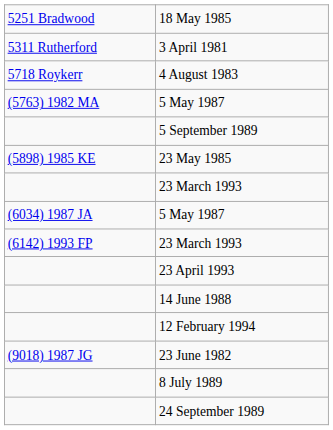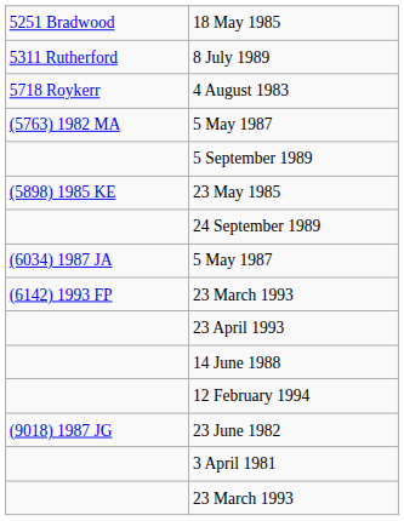row 2 | column 2: 3 April 1981 -> 8 July 1989
row 7 | column 2: 23 March 1993 -> 24 September 1989
row 14 | column 2: 8 July 1989 -> 3 April 1981
row 15 | column 2: 24 September 1989 -> 23 March 1993
